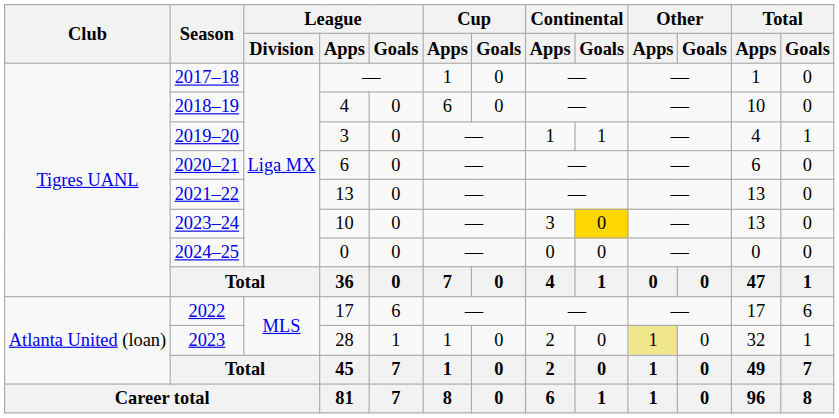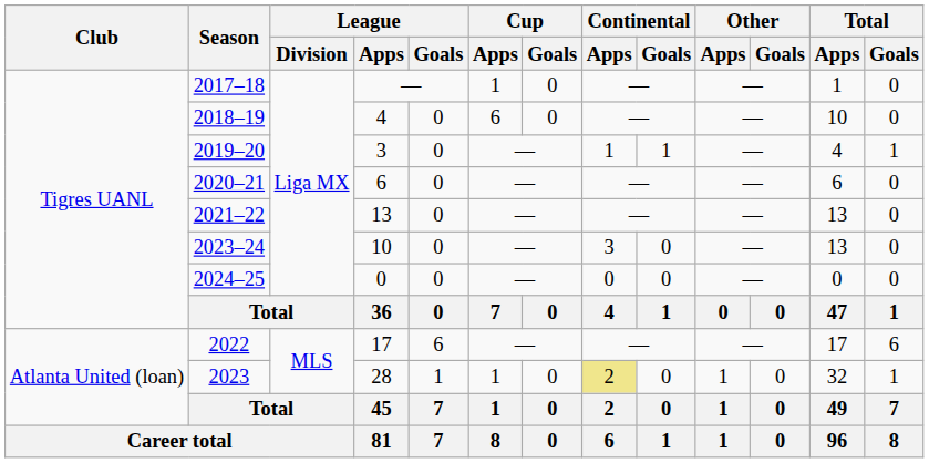2023–24 | Continental / Goals: gold background -> no background
2023 | Continental / Apps: no background -> khaki background
2023 | Other / Apps: khaki background -> no background
